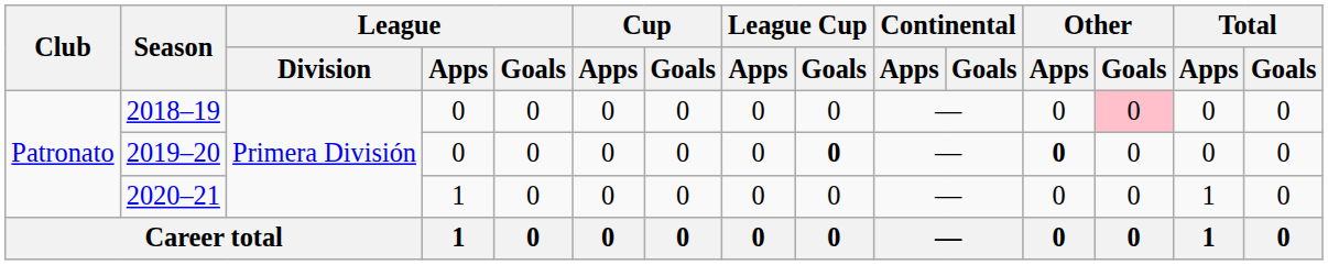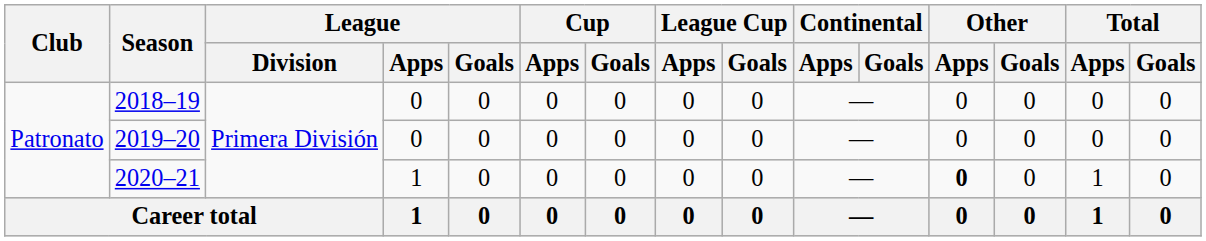2018–19 | Other / Goals: pink background -> no background
2019–20 | League Cup / Goals: bold -> normal
2019–20 | Other / Apps: bold -> normal
2020–21 | Other / Apps: normal -> bold
